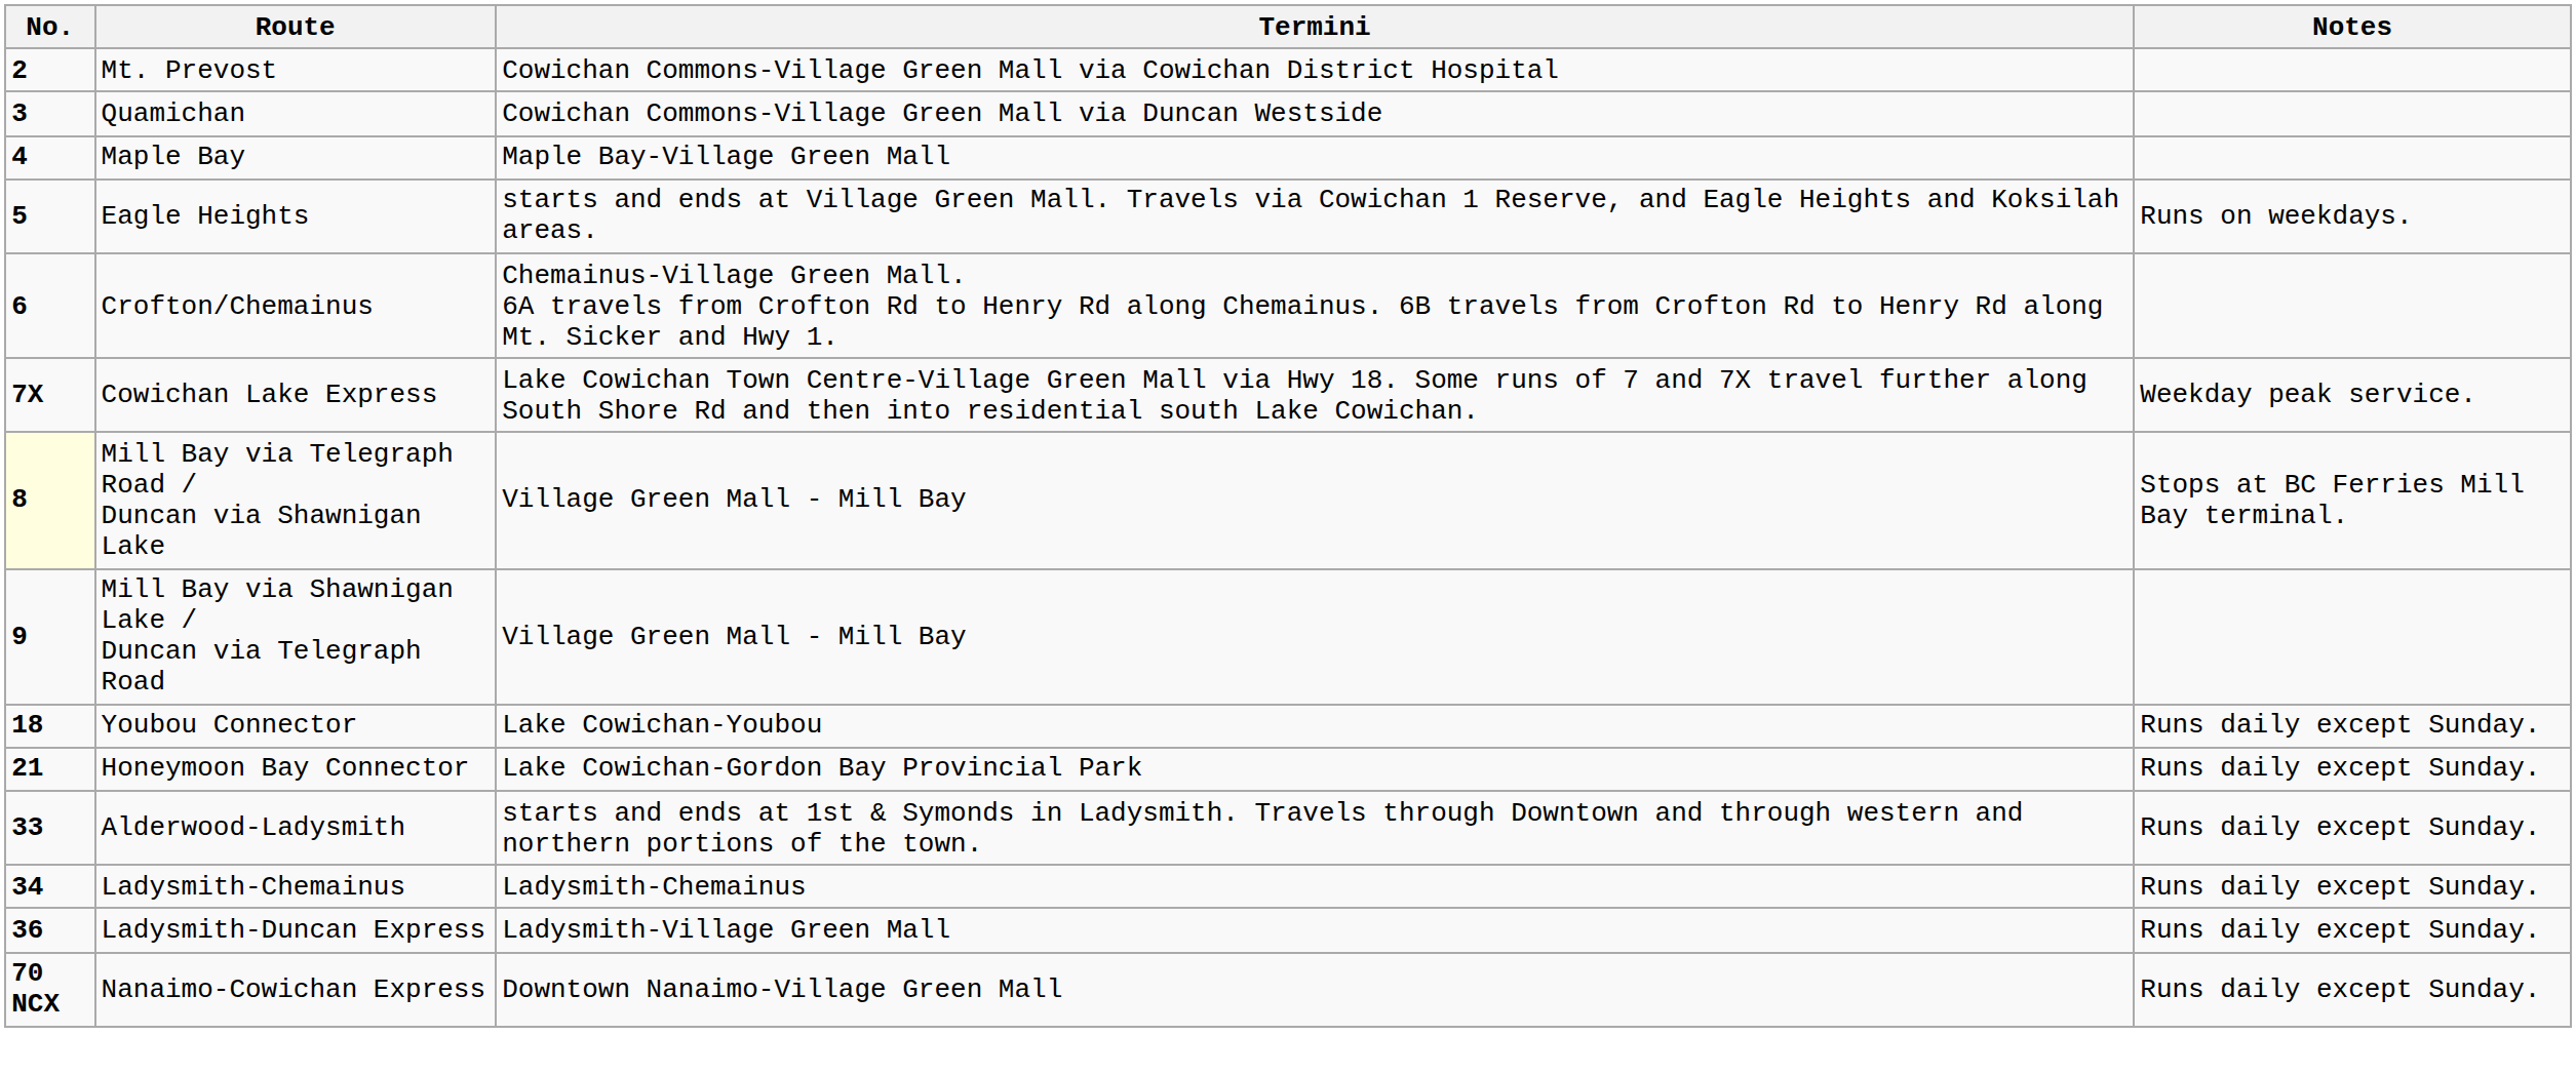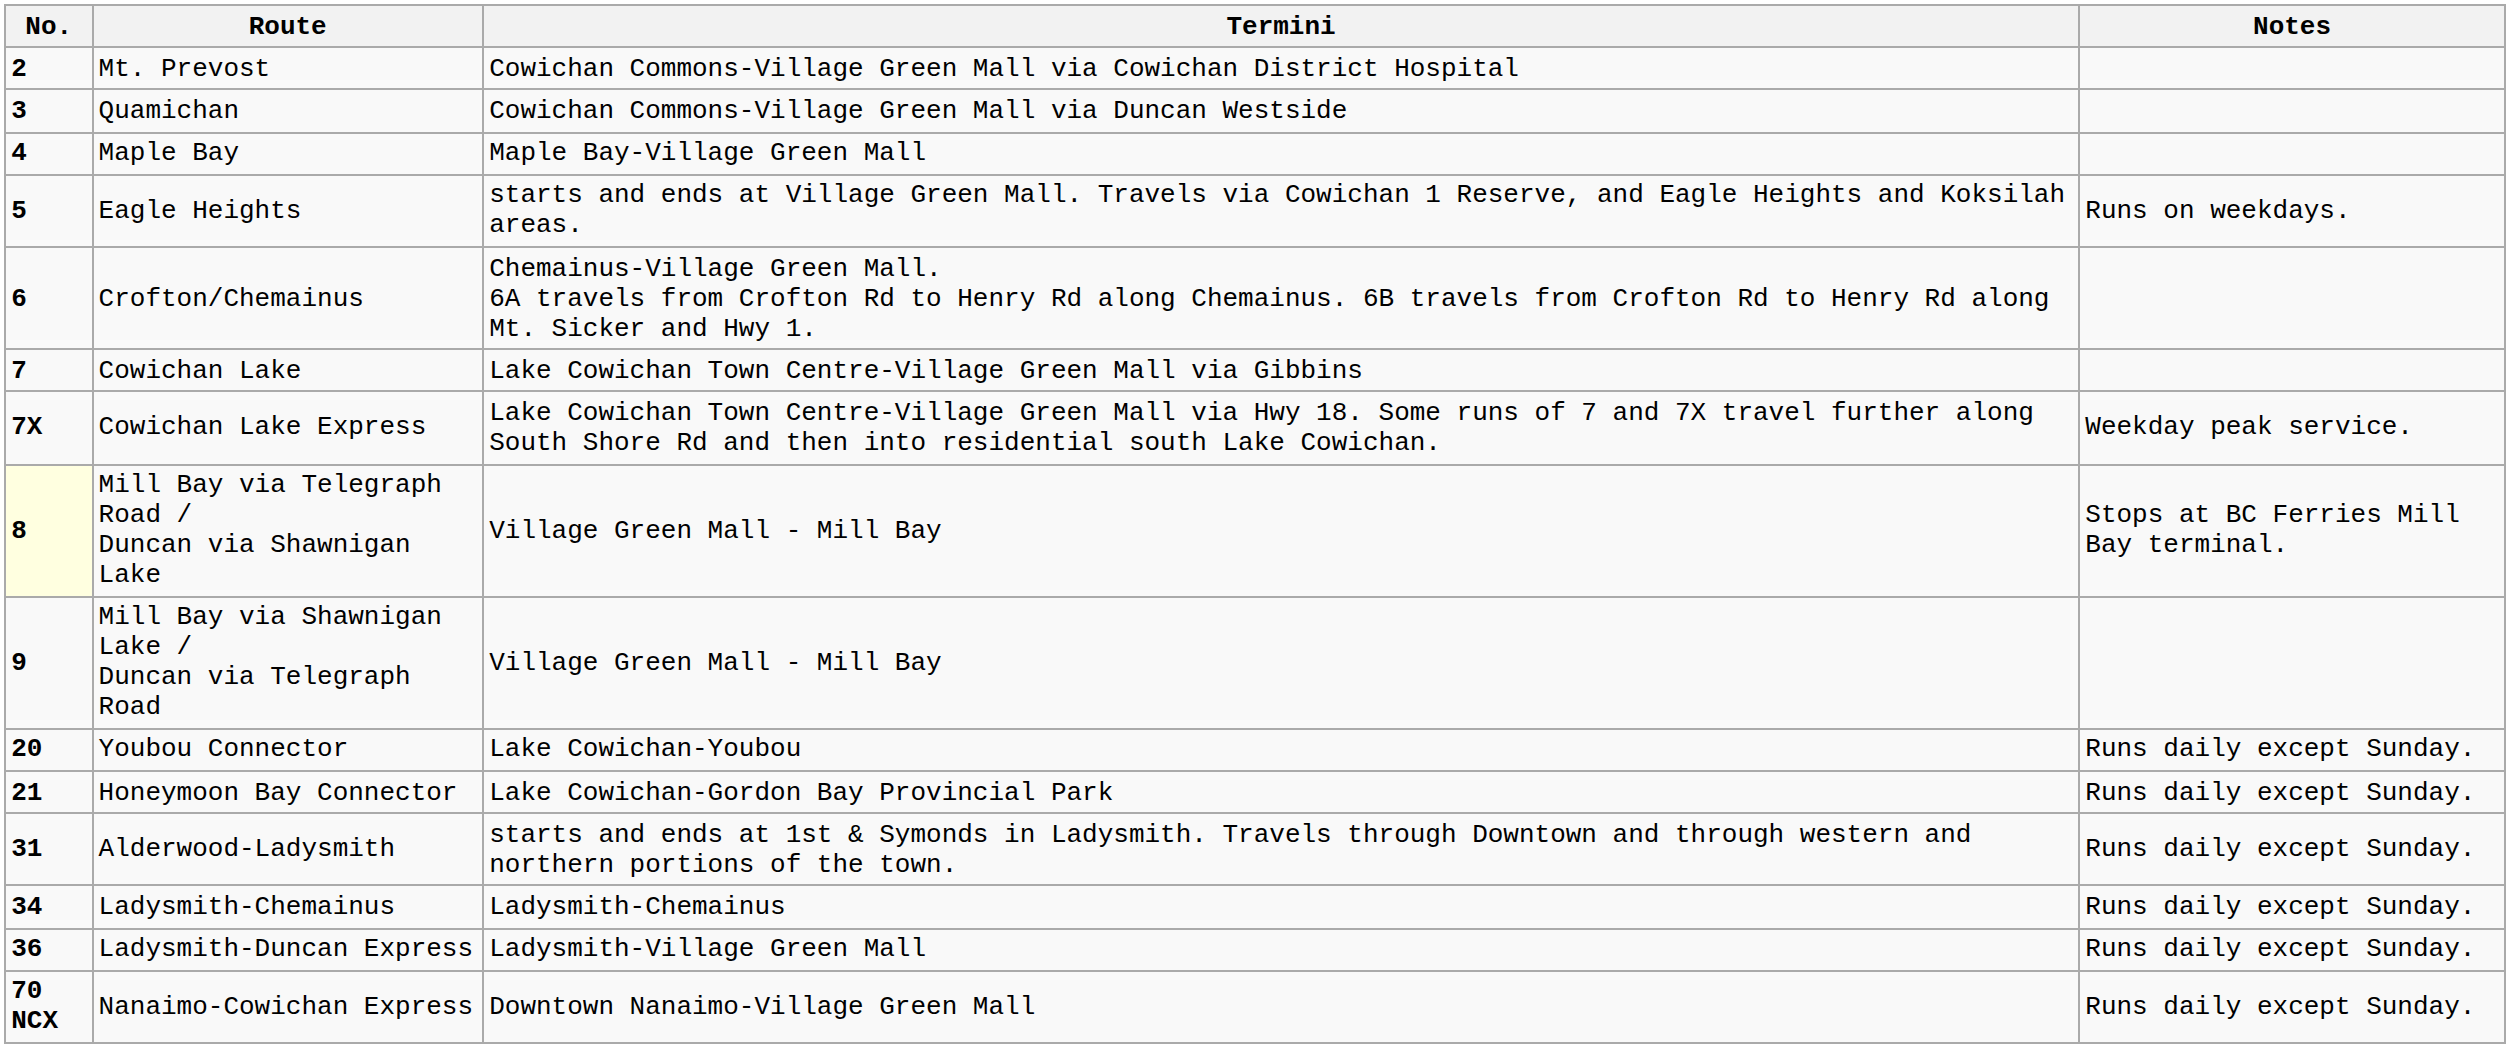+ row: 7 | Cowichan Lake | Lake Cowichan Town Centre-Village Green Mall via Gibbins
Youbou Connector | No.: 18 -> 20
Alderwood-Ladysmith | No.: 33 -> 31
